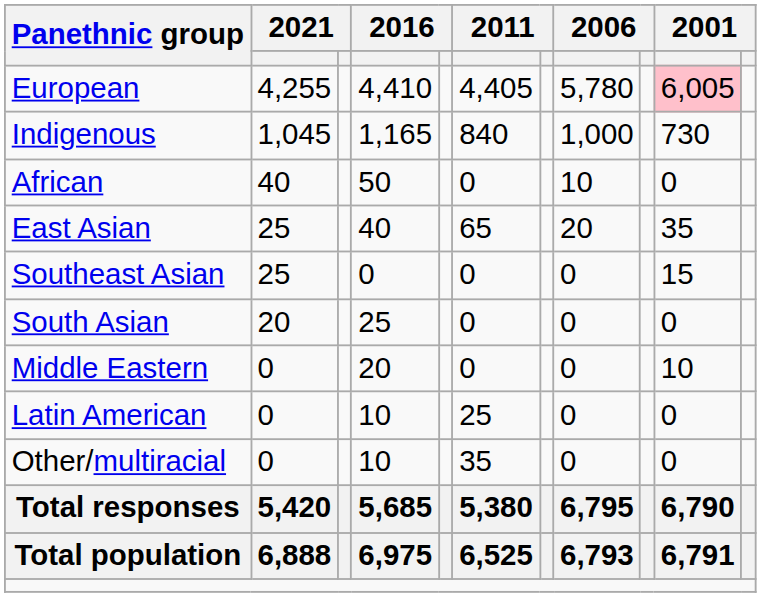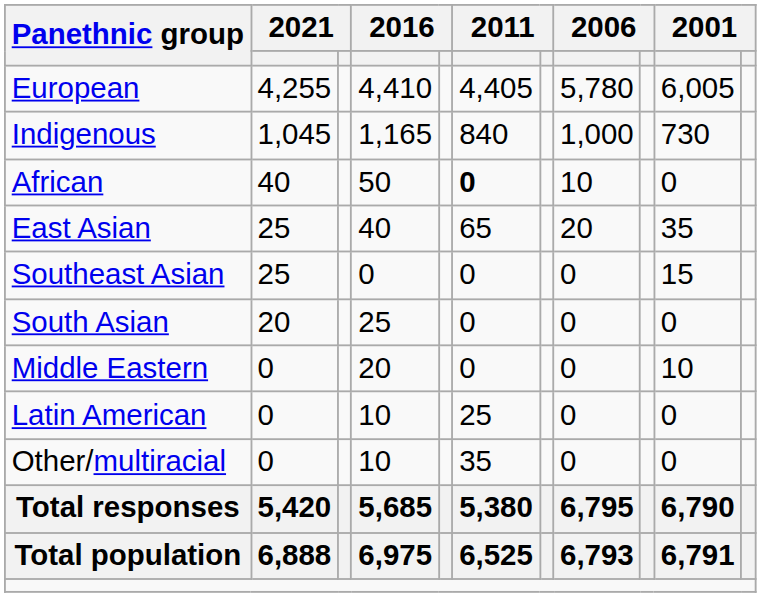European | column 10: pink background -> no background
African | column 6: normal -> bold
